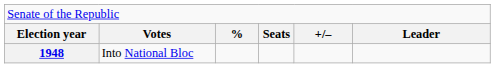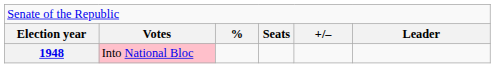1948 | column 2: no background -> pink background
